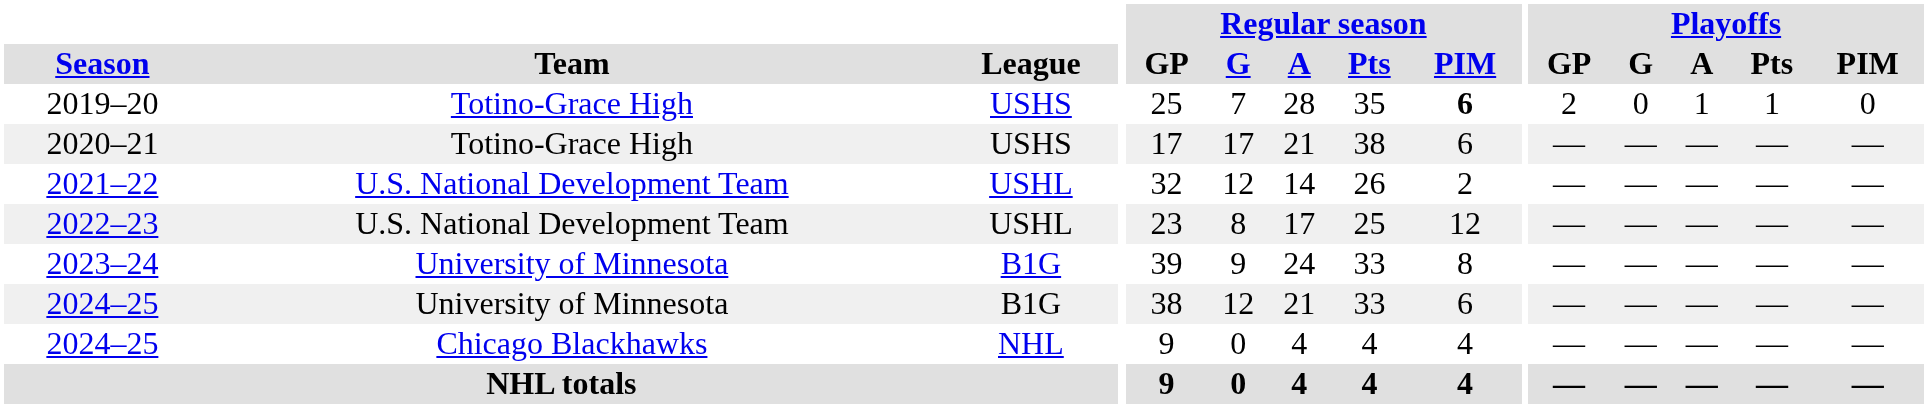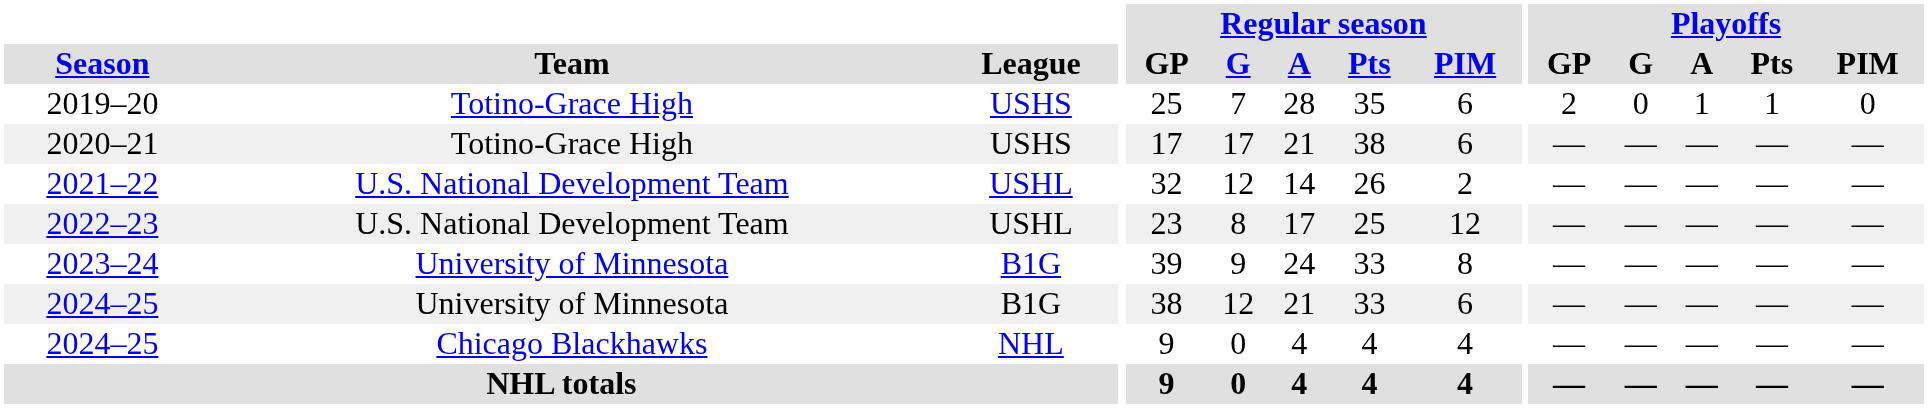2019–20 | Regular season / PIM: bold -> normal
